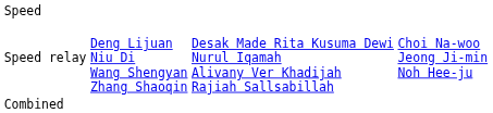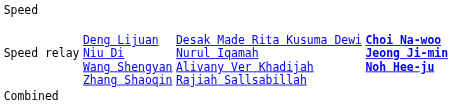Speed relay | column 4: normal -> bold
